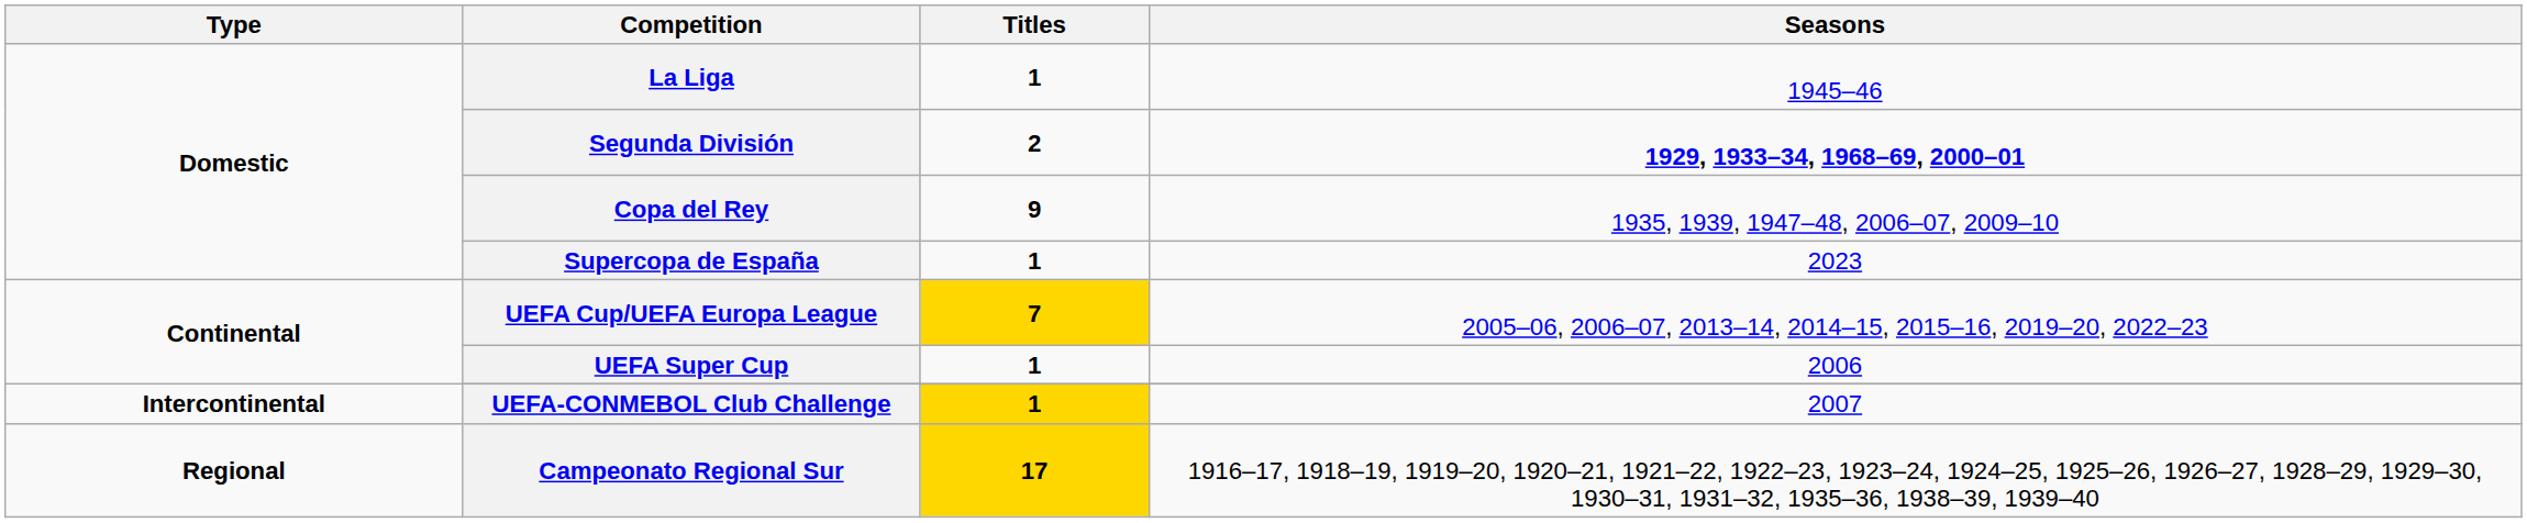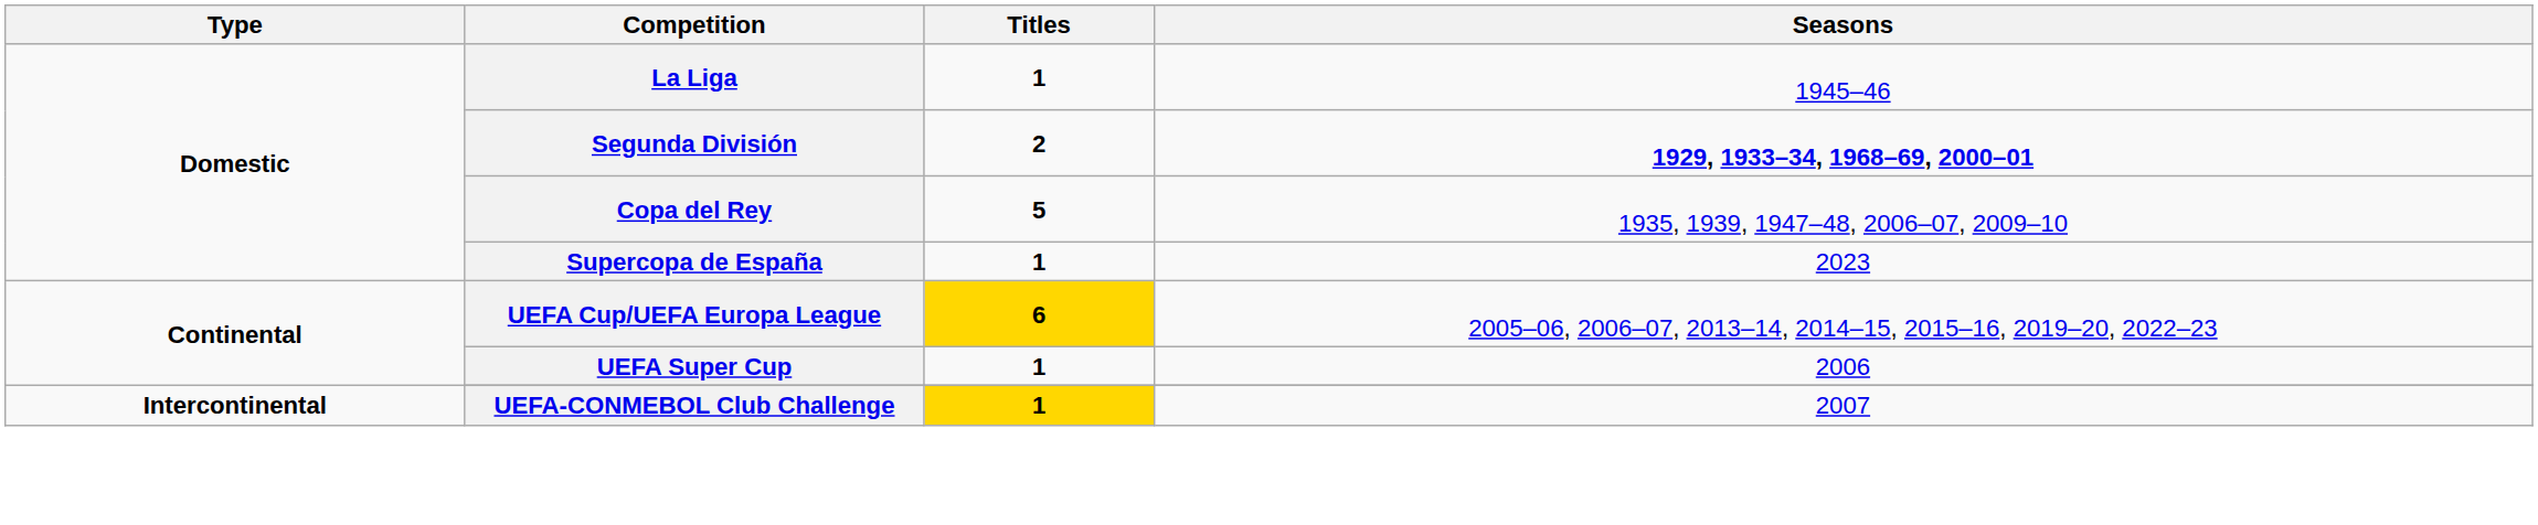Copa del Rey | Titles: 9 -> 5
UEFA Cup/UEFA Europa League | Titles: 7 -> 6
- row: Regional | Campeonato Regional Sur | 17 | 1916–17, 1918–19, 1919–20, 1920–21, 1921–22, 1922–23, 1923–24, 1924–25, 1925–26, 1926–27, 1928–29, 1929–30, 1930–31, 1931–32, 1935–36, 1938–39, 1939–40
